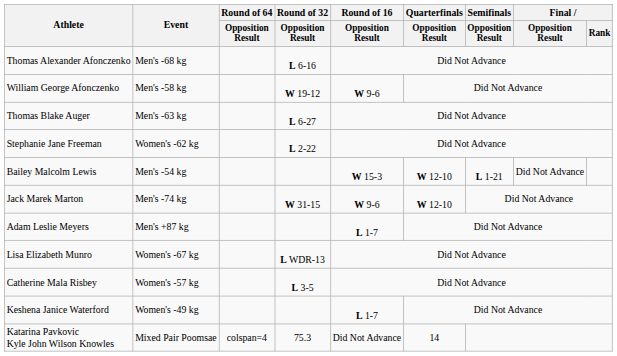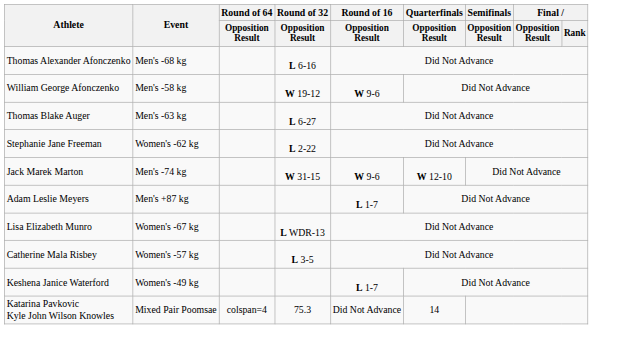- row: Bailey Malcolm Lewis | Men's -54 kg | W 15-3 | W 12-10 | L 1-21 | Did Not Advance
